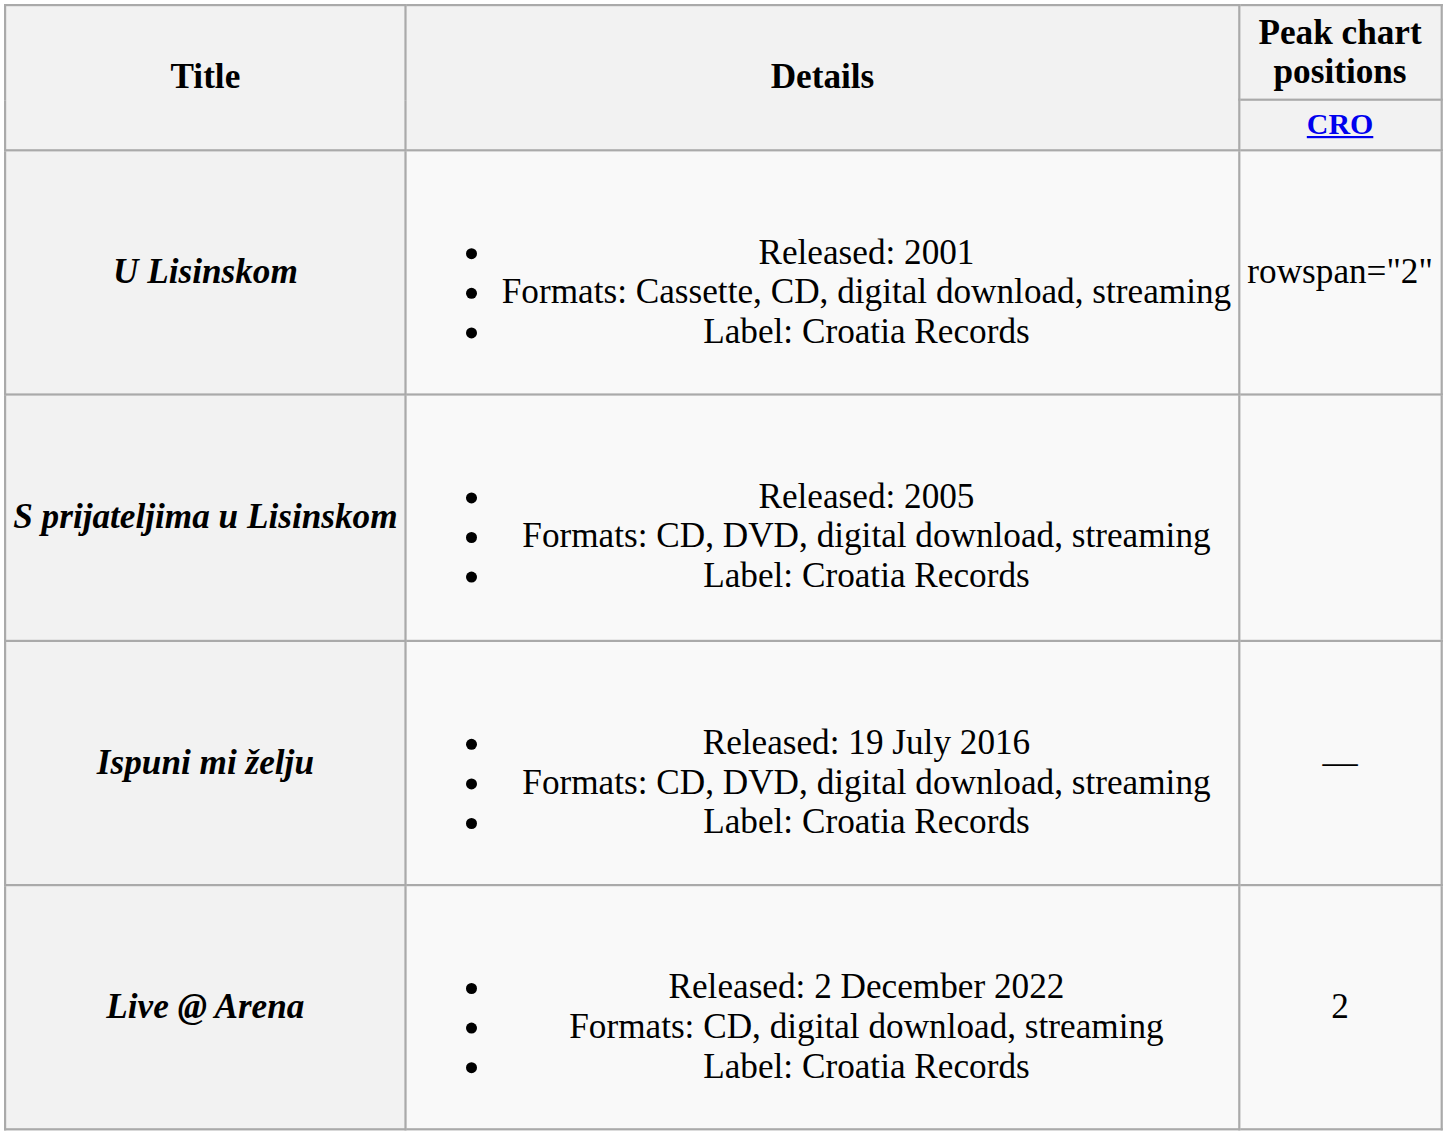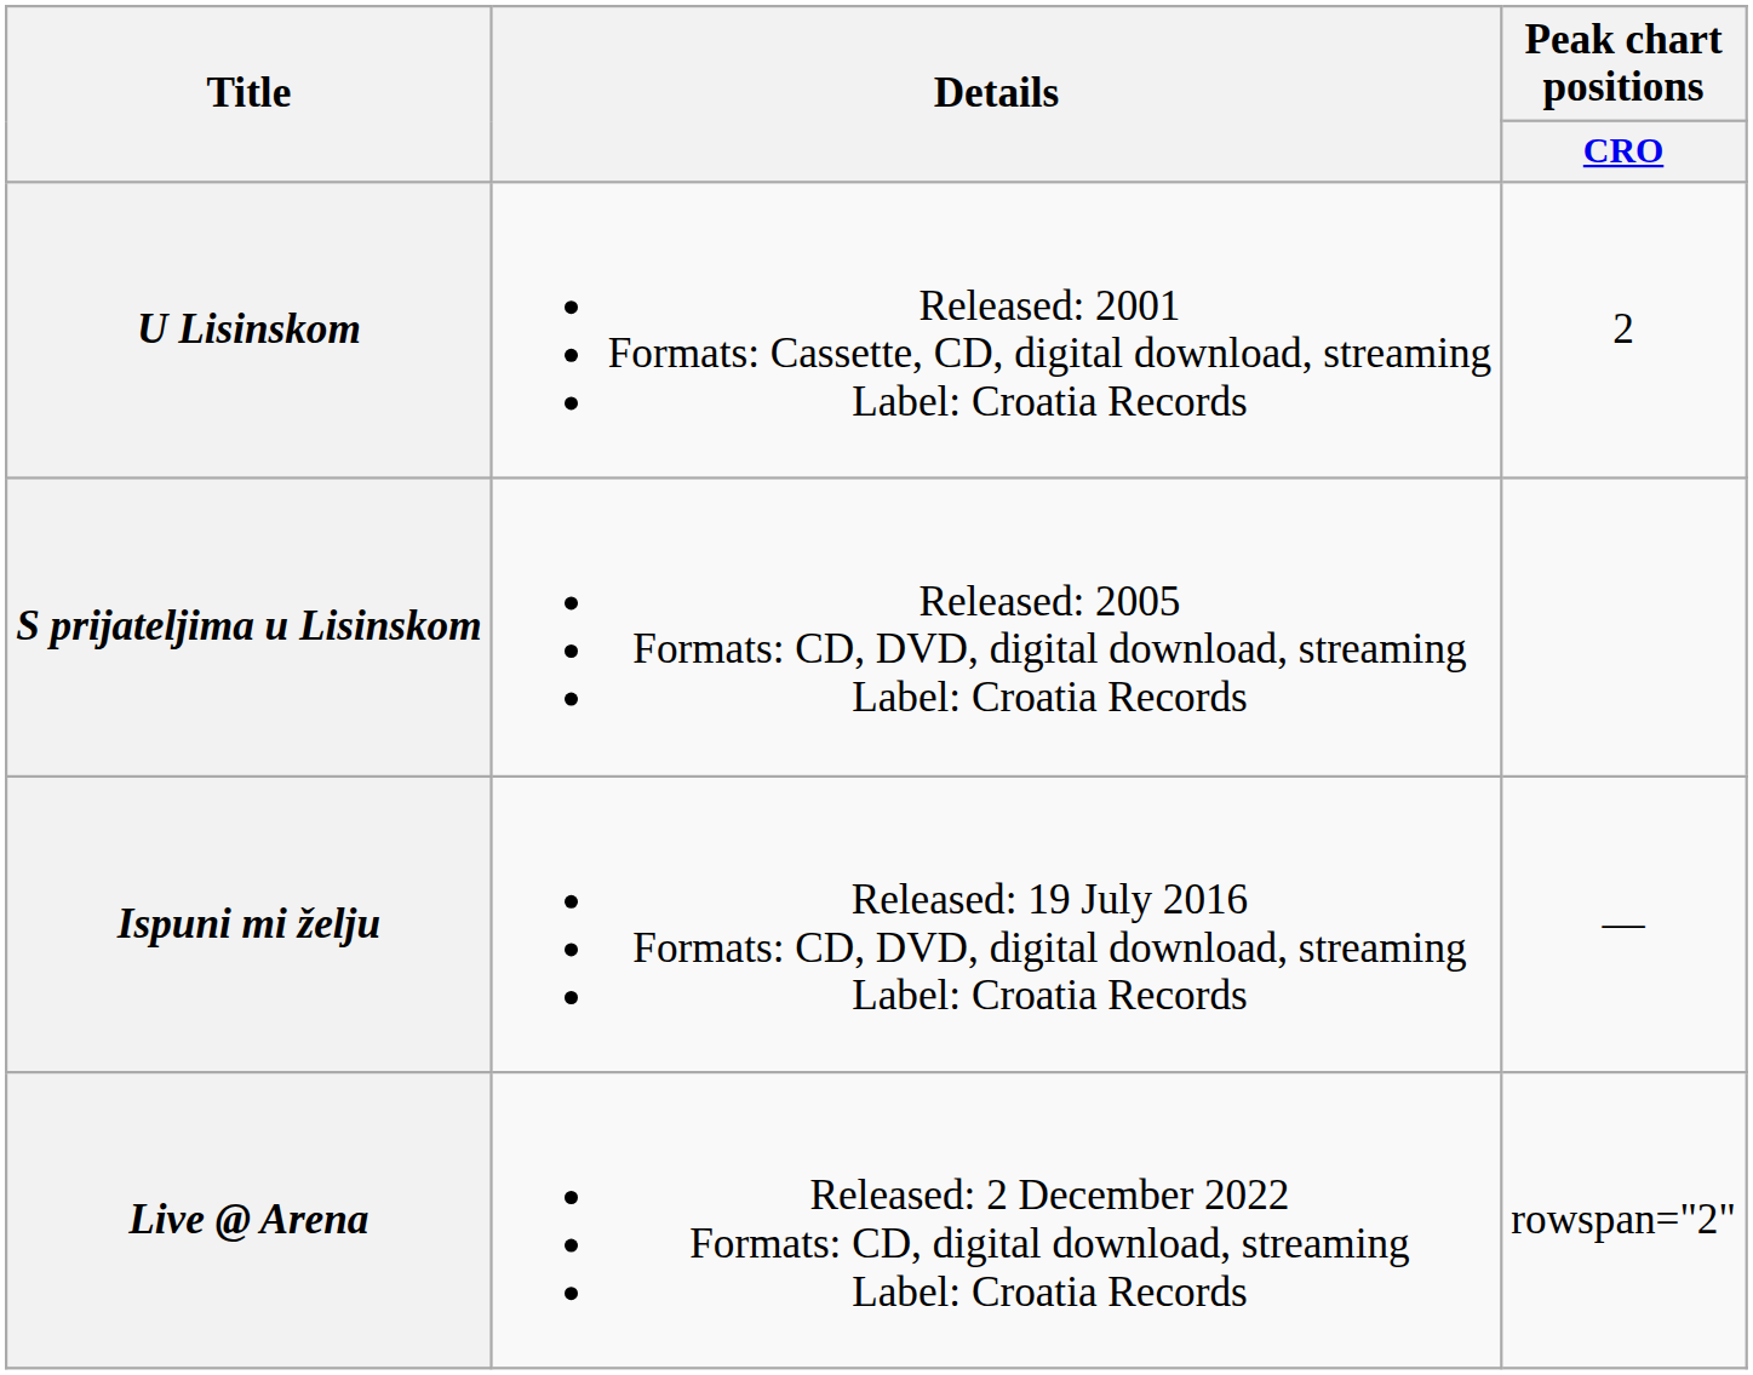U Lisinskom | Peak chart positions / CRO: rowspan="2" -> 2
Live @ Arena | Peak chart positions / CRO: 2 -> rowspan="2"
